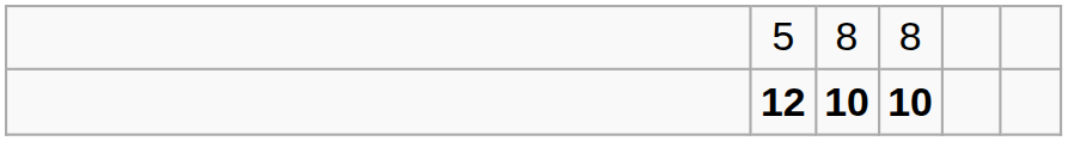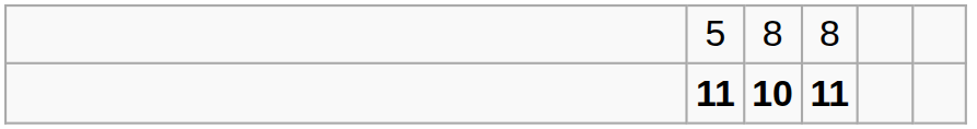row 2 | column 2: 12 -> 11
row 2 | column 4: 10 -> 11
